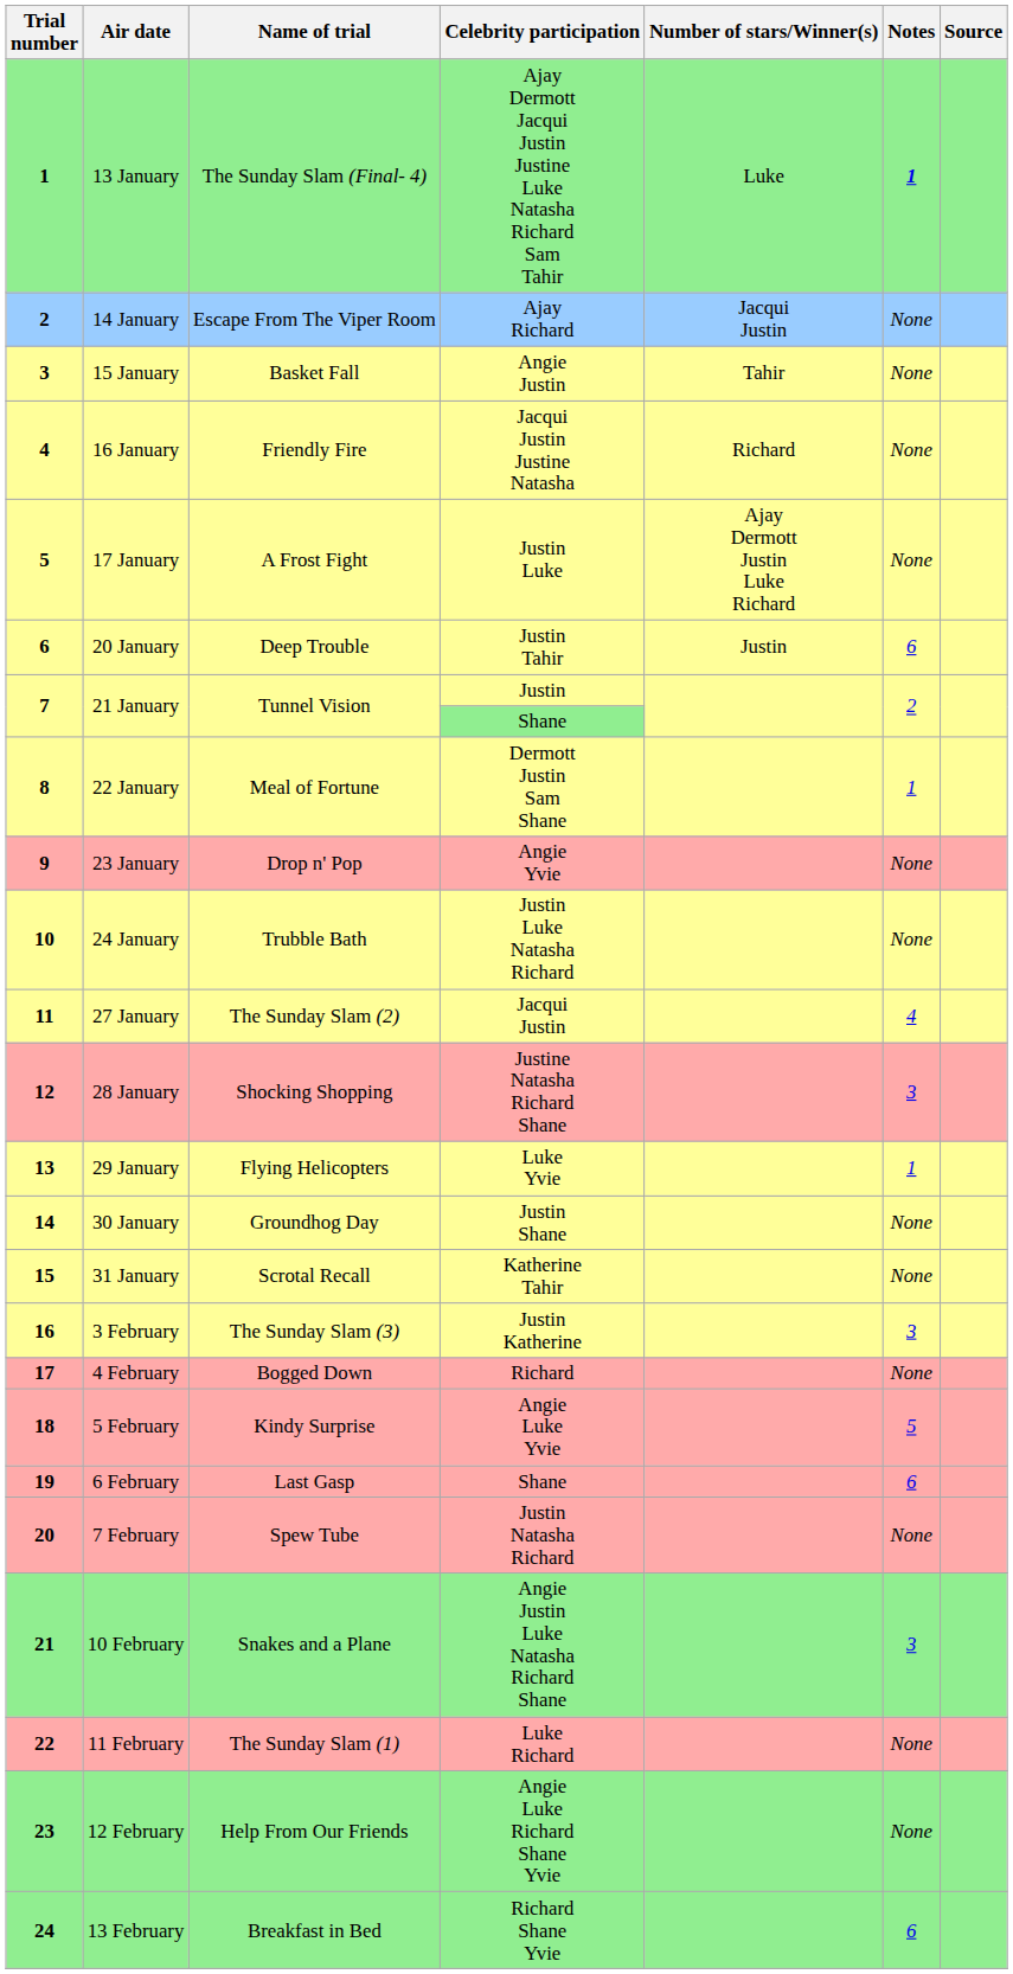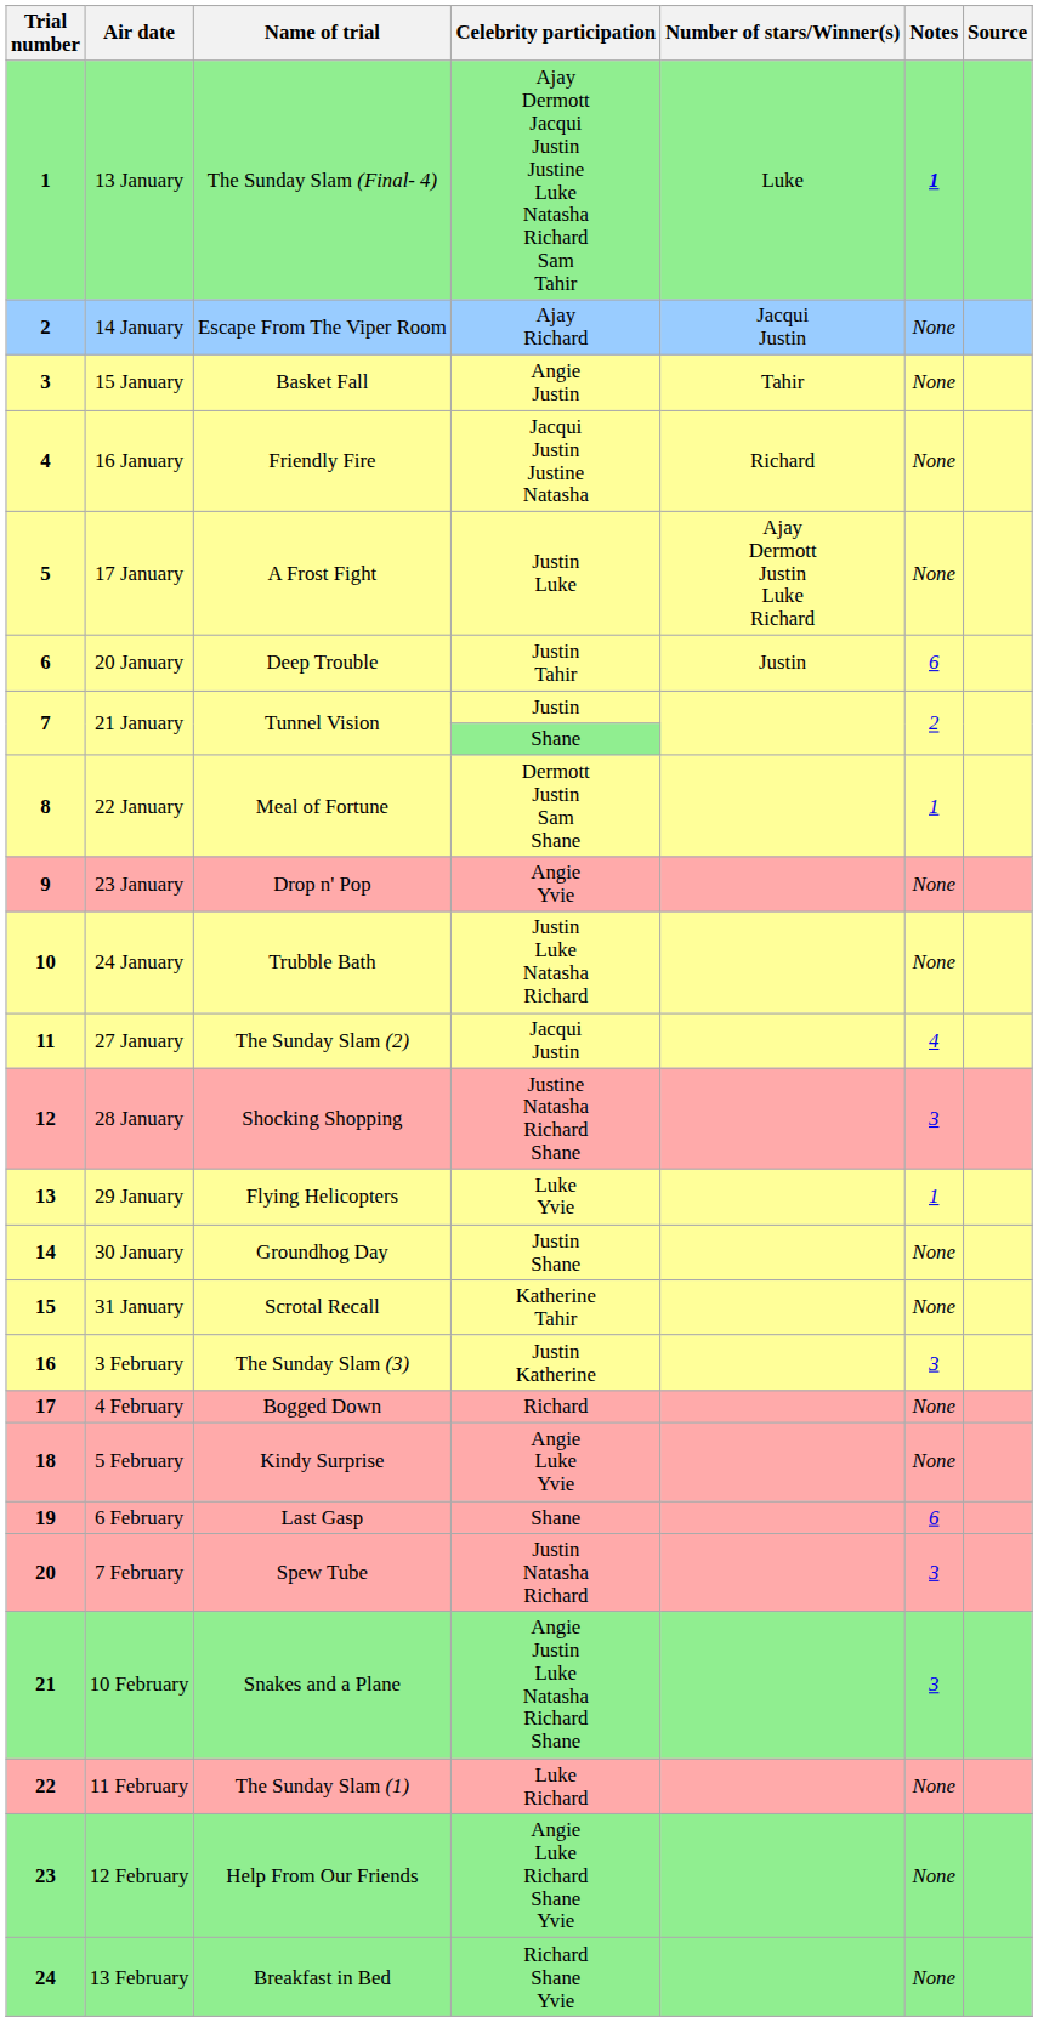5 February | Notes: 5 -> None
7 February | Notes: None -> 3
13 February | Notes: 6 -> None
